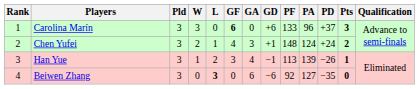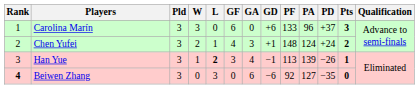Carolina Marín | GF: bold -> normal
Han Yue | L: normal -> bold
Beiwen Zhang | Rank: normal -> bold
Beiwen Zhang | L: bold -> normal
